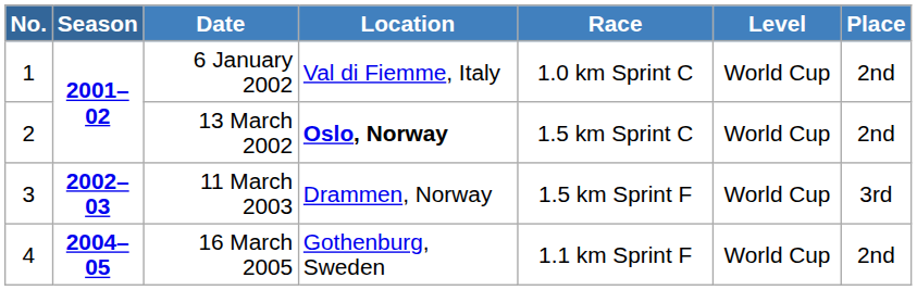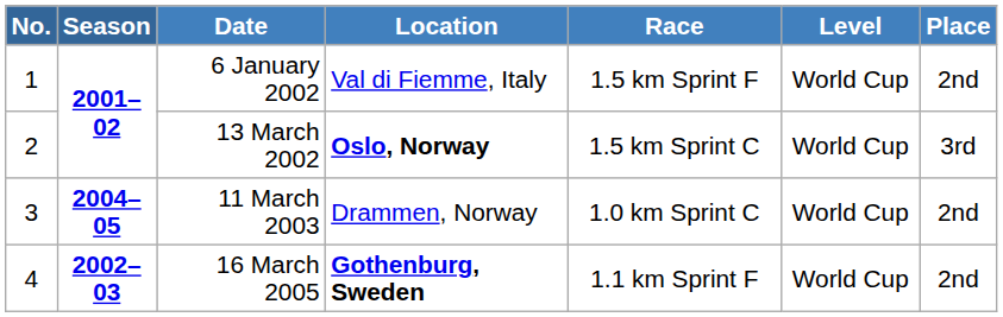6 January 2002 | Race: 1.0 km Sprint C -> 1.5 km Sprint F
13 March 2002 | Place: 2nd -> 3rd
11 March 2003 | Season: 2002–03 -> 2004–05
11 March 2003 | Race: 1.5 km Sprint F -> 1.0 km Sprint C
11 March 2003 | Place: 3rd -> 2nd
16 March 2005 | Season: 2004–05 -> 2002–03
16 March 2005 | Location: normal -> bold
